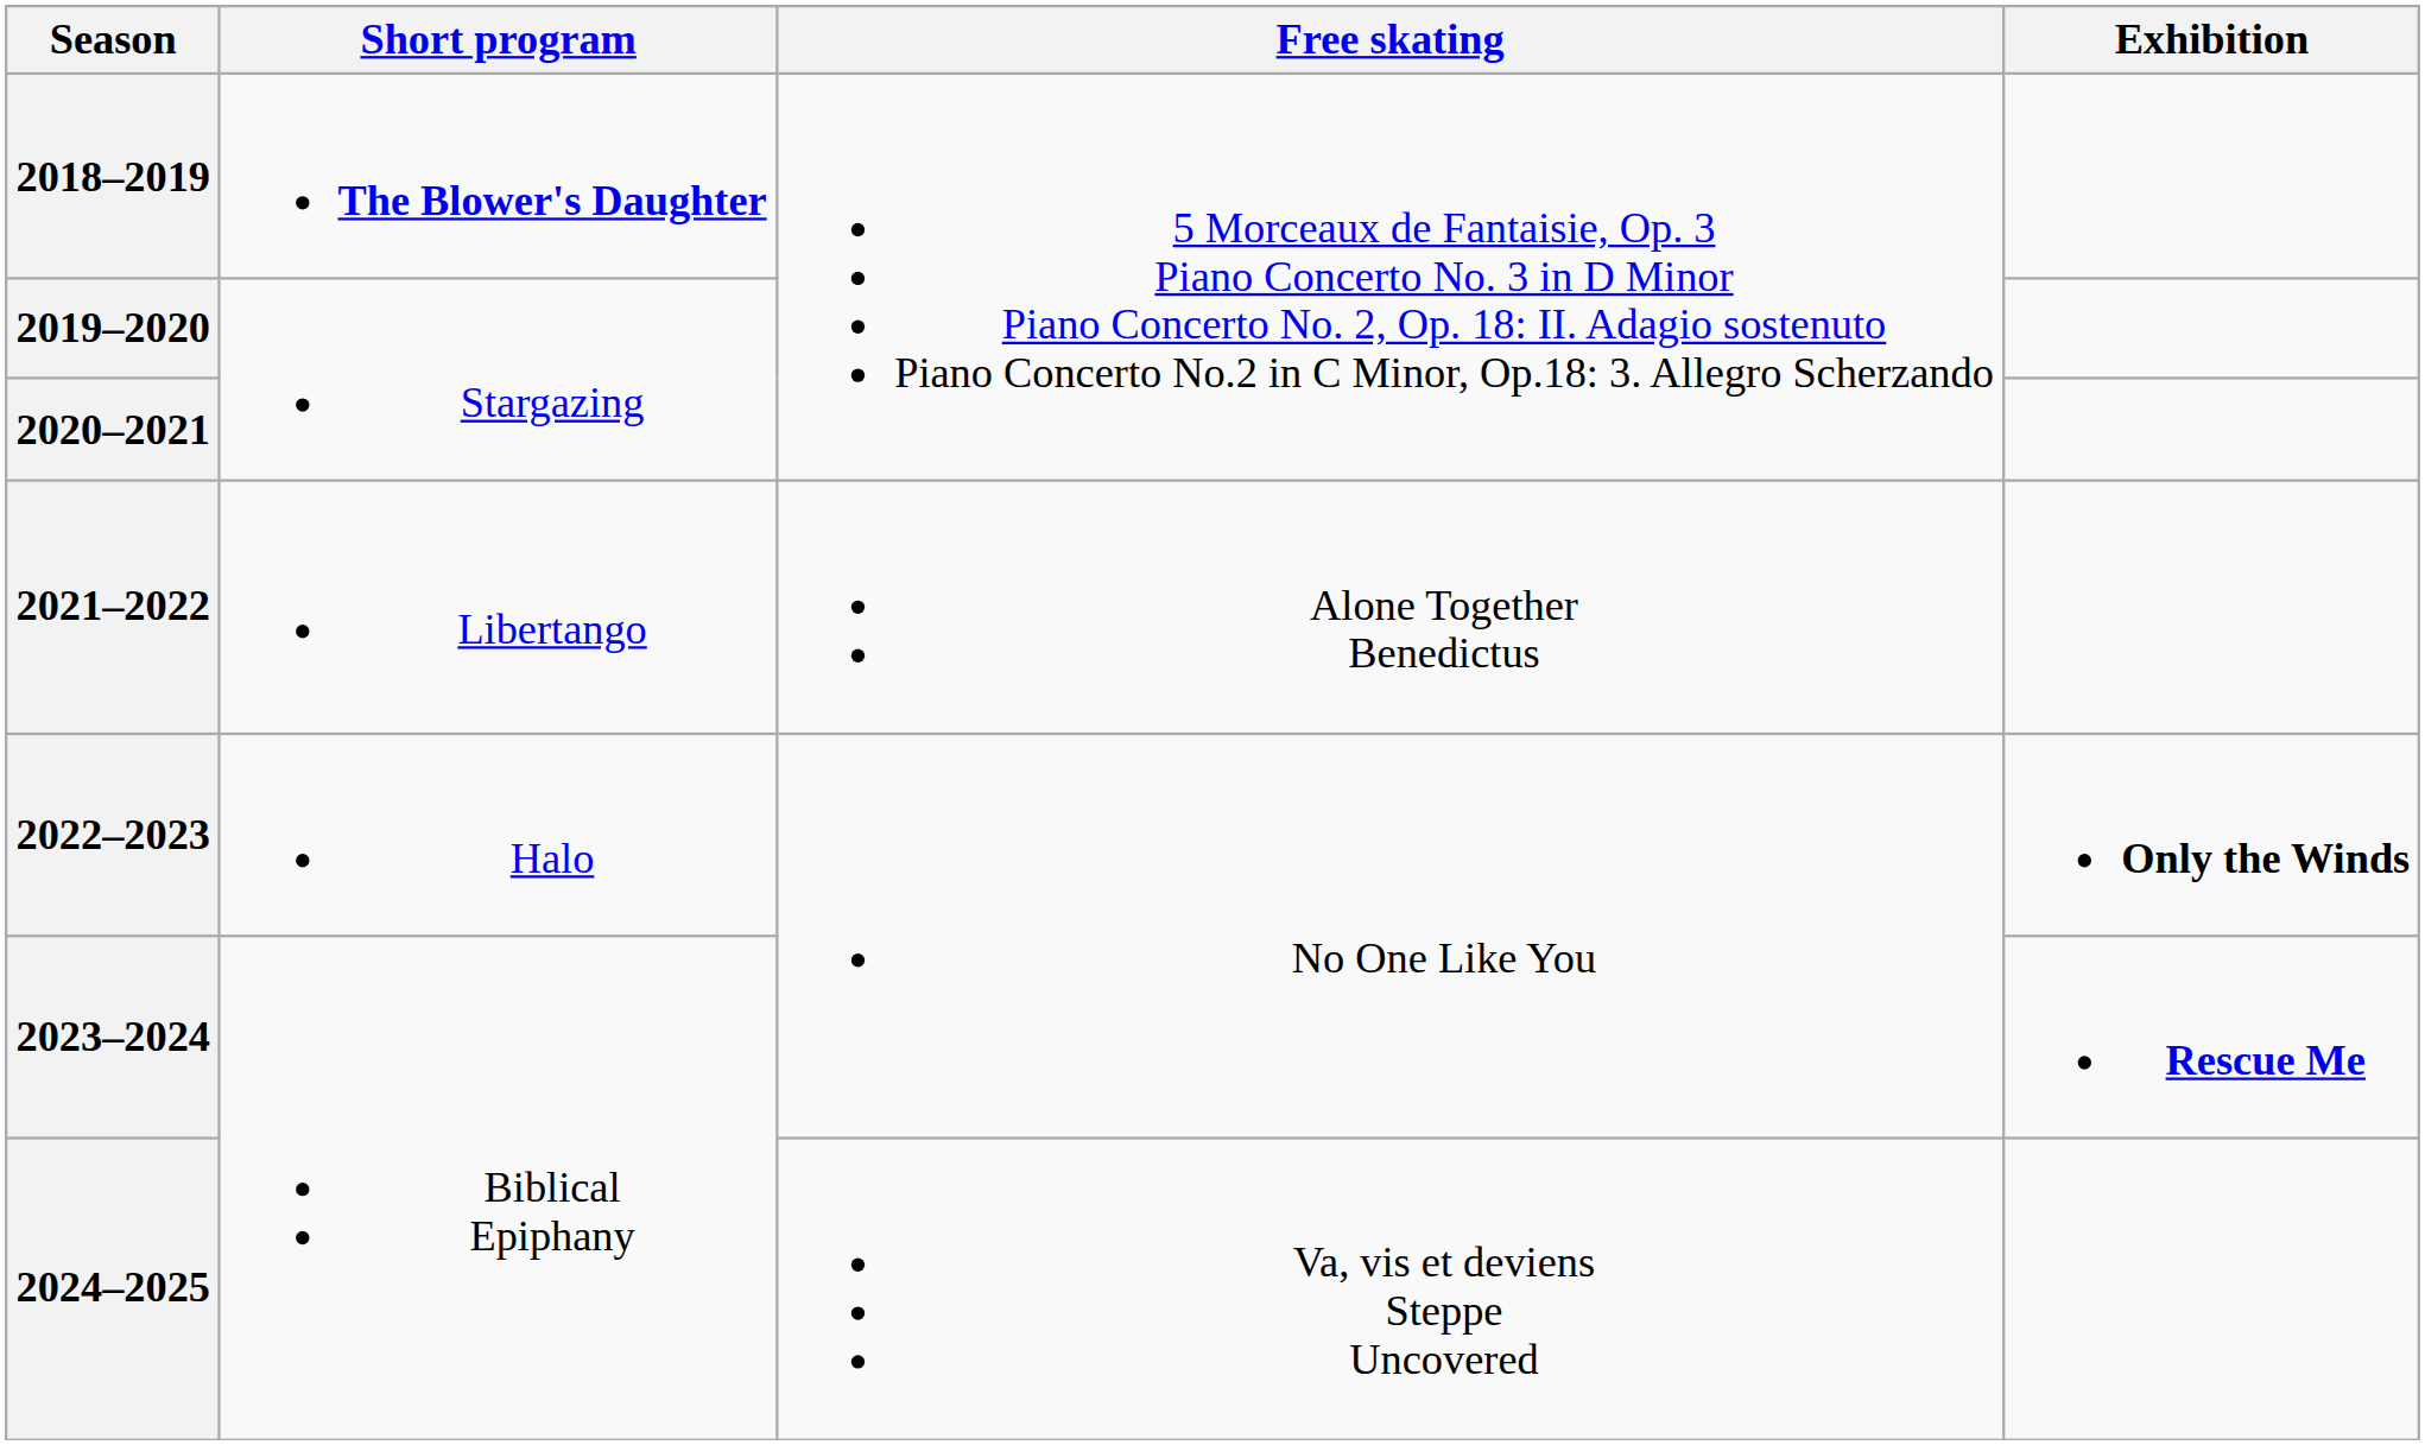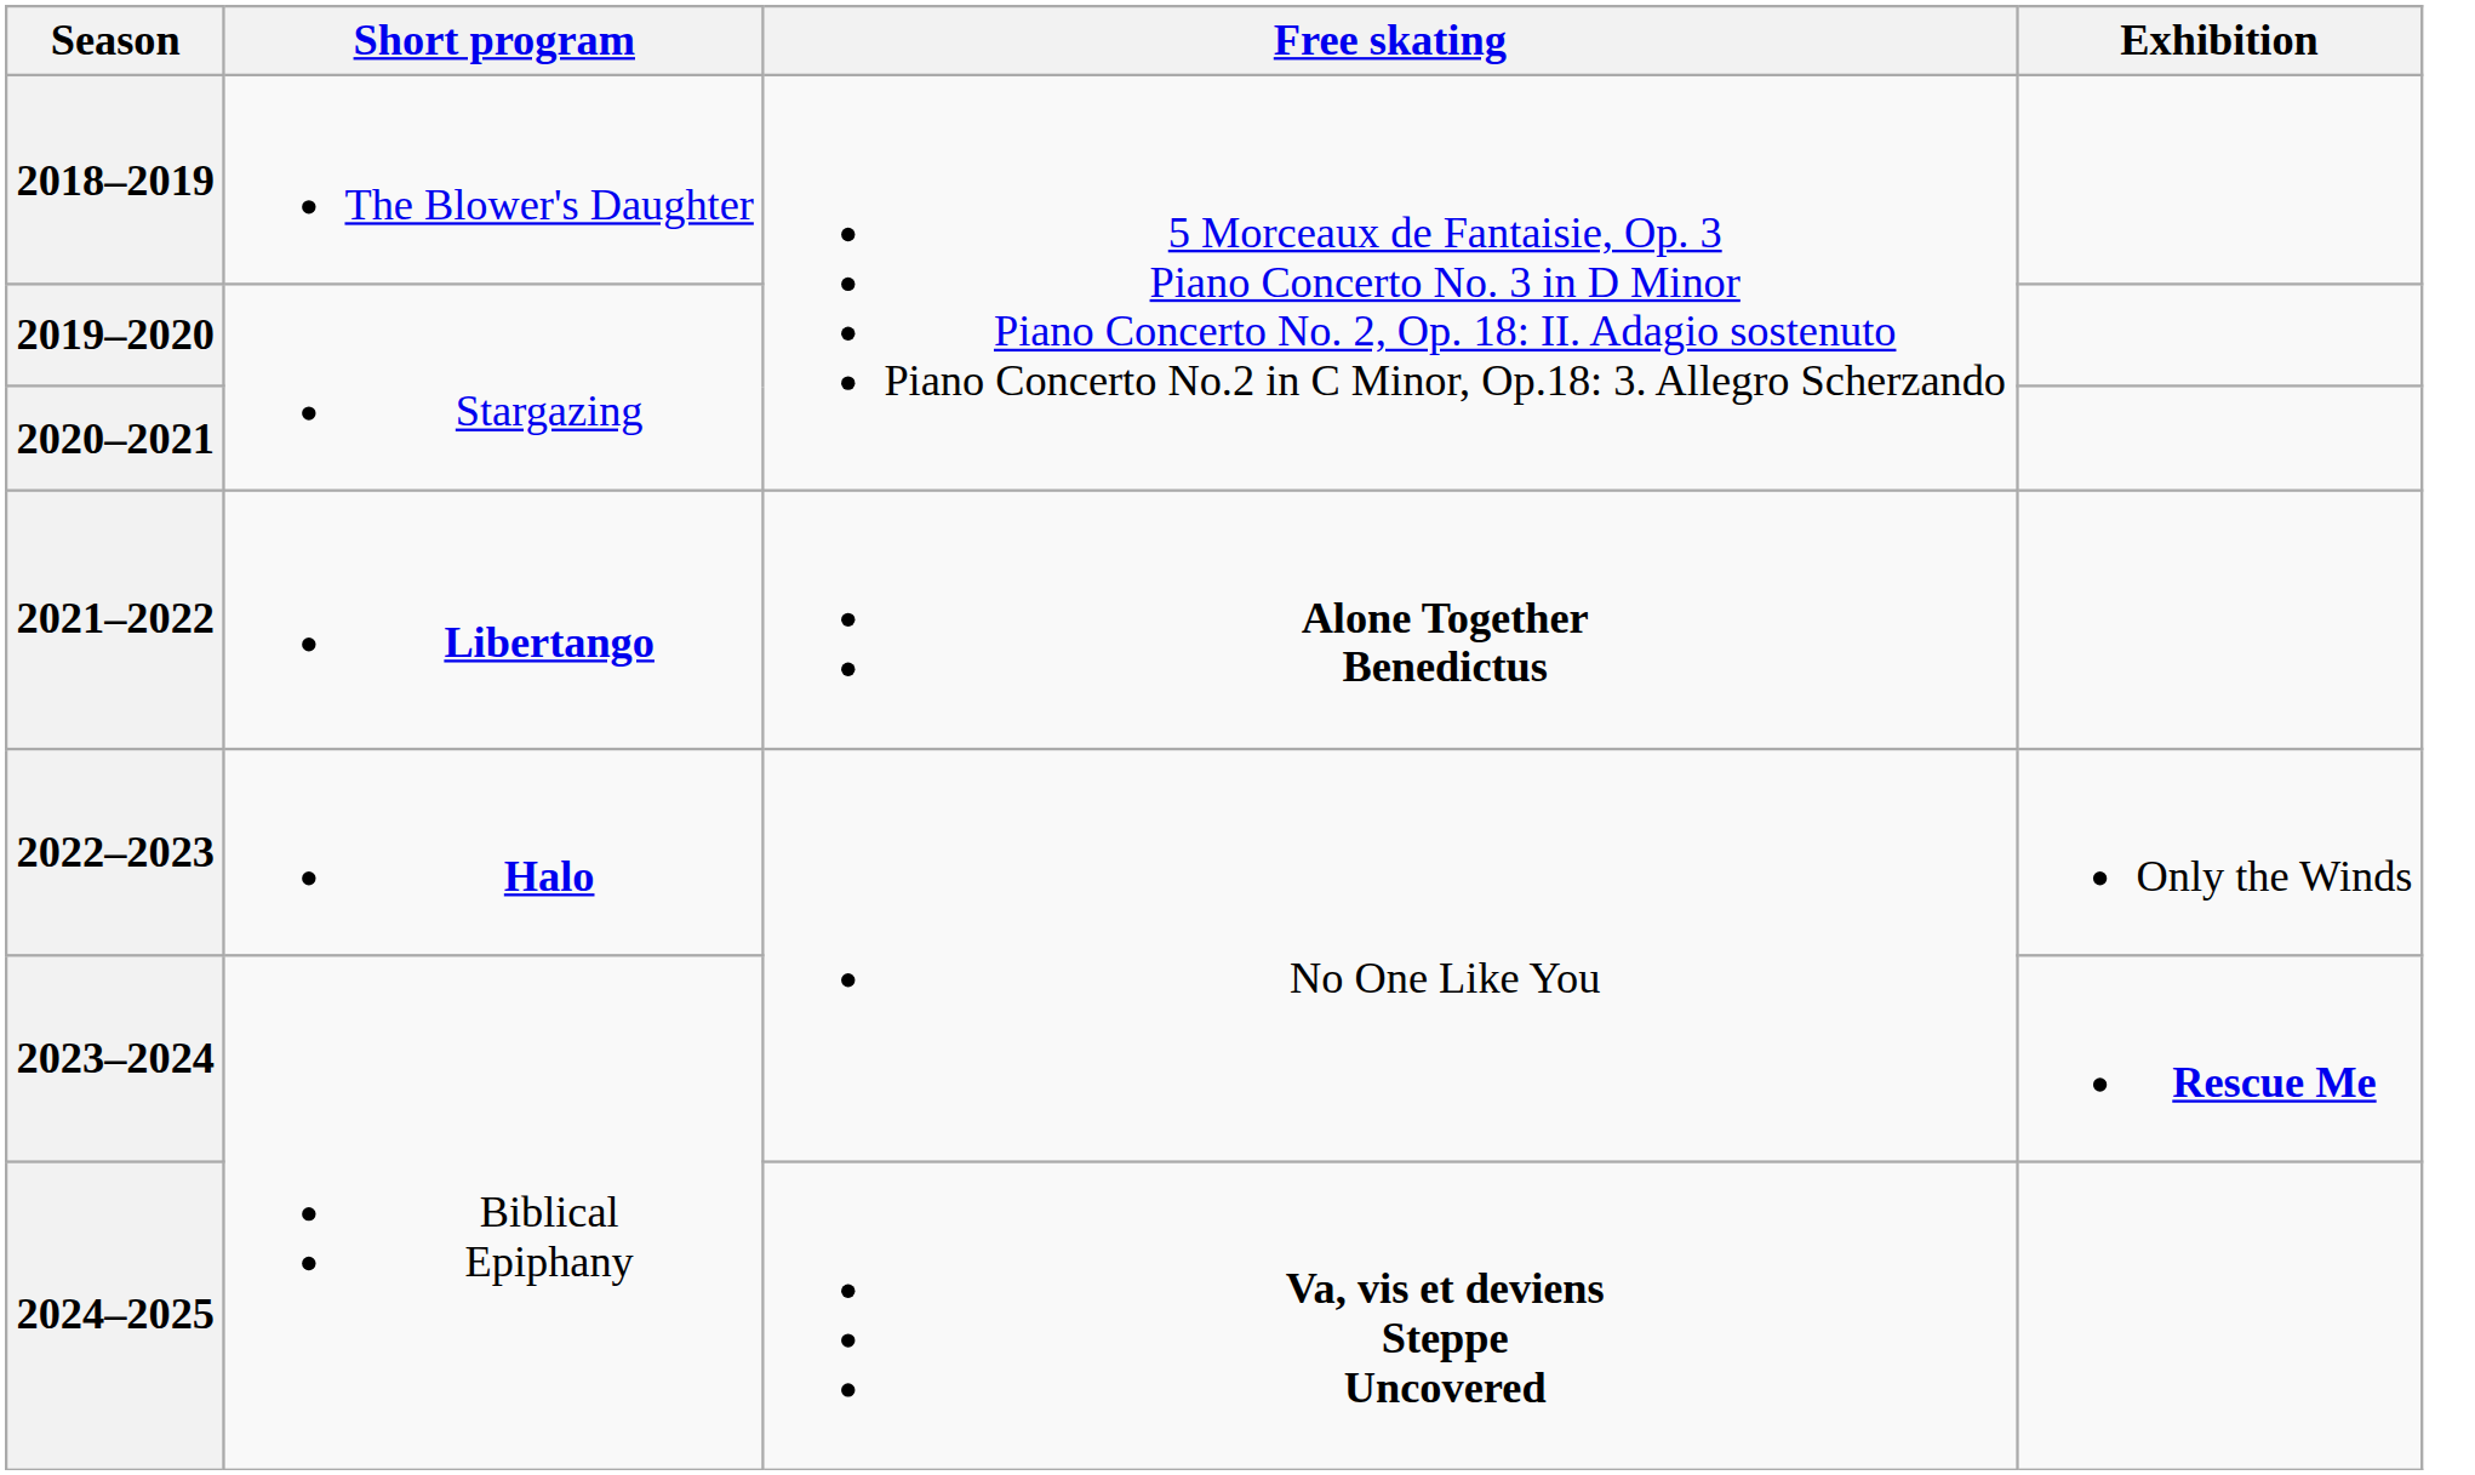2018–2019 | Short program: bold -> normal
2021–2022 | Short program: normal -> bold
2021–2022 | Free skating: normal -> bold
2022–2023 | Short program: normal -> bold
2022–2023 | Exhibition: bold -> normal
2024–2025 | Free skating: normal -> bold
